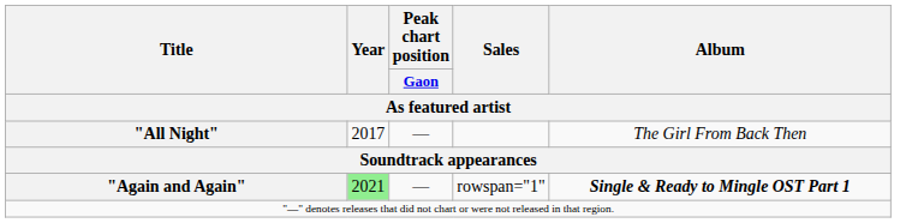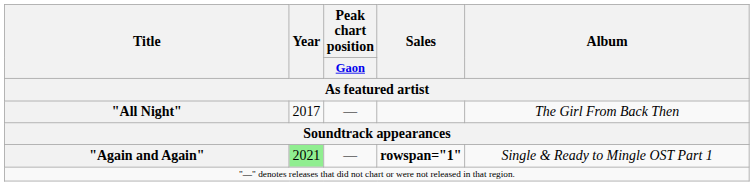"Again and Again" | Sales: normal -> bold
"Again and Again" | Album: bold -> normal
